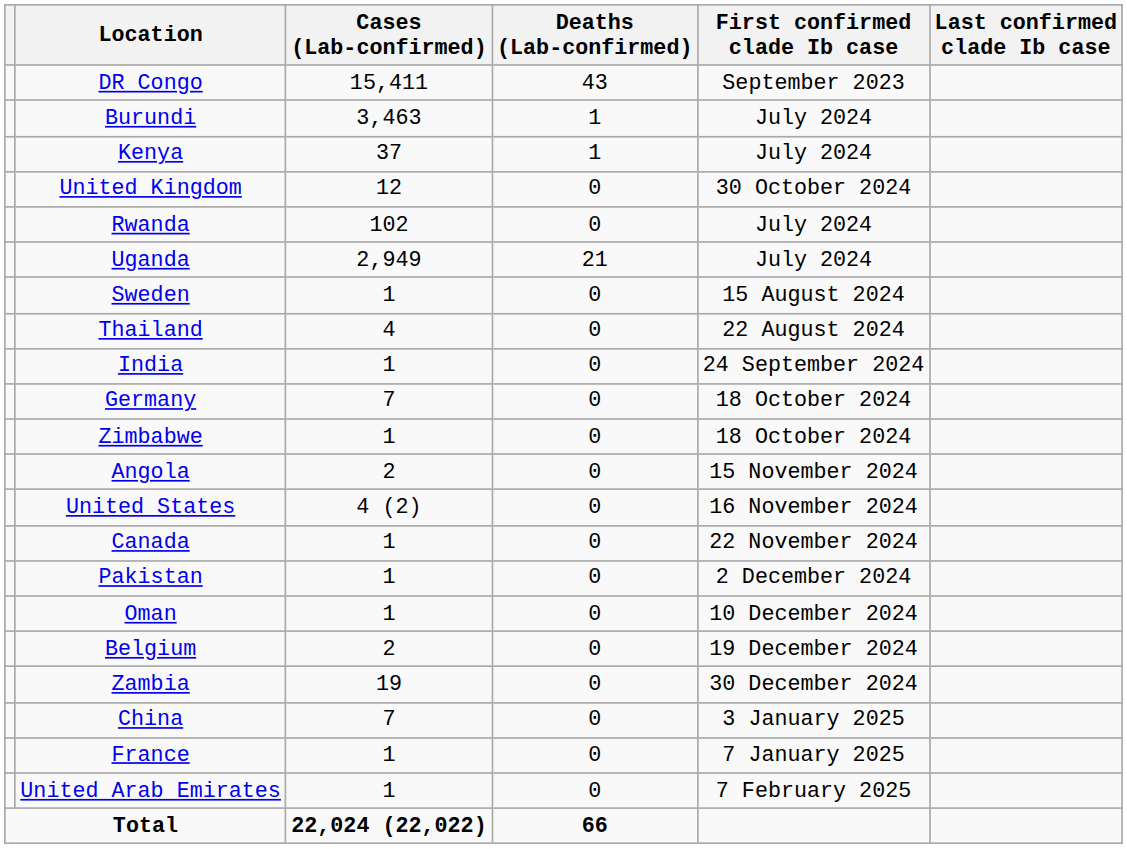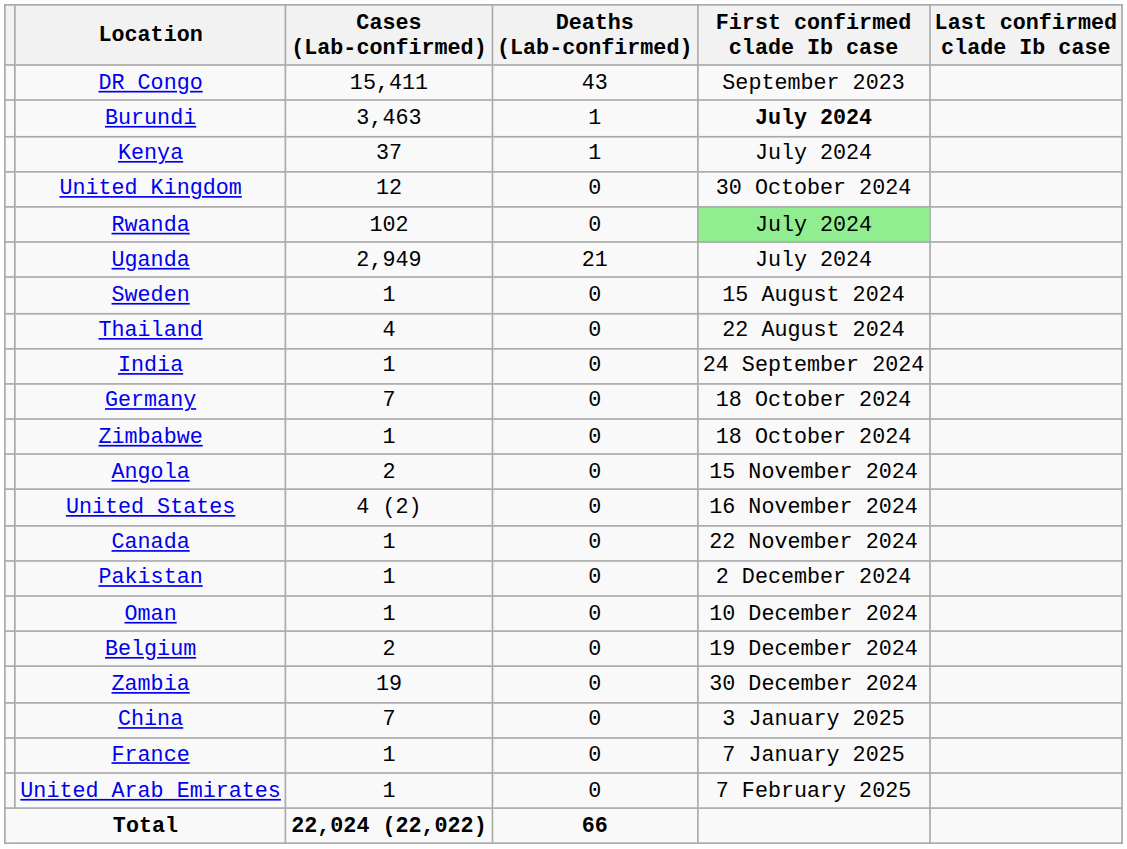Burundi | First confirmed clade Ib case: normal -> bold
Rwanda | First confirmed clade Ib case: no background -> lightgreen background
